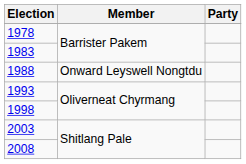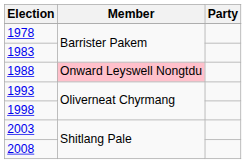1988 | Member: no background -> pink background
